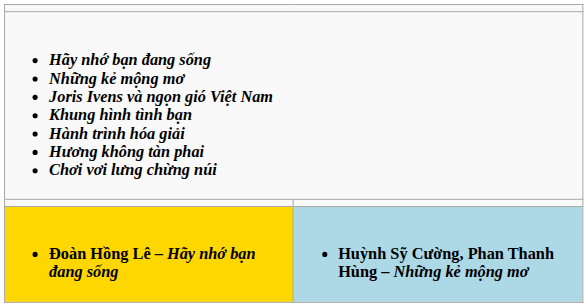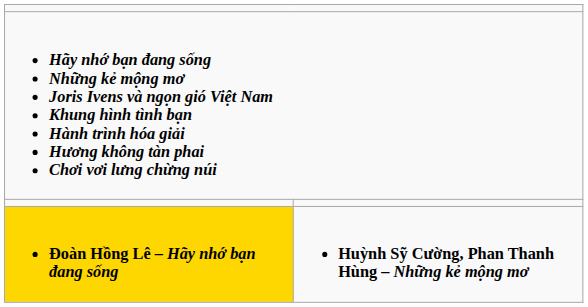row 4 | column 2: lightblue background -> no background
